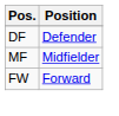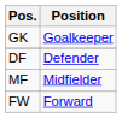+ row: GK | Goalkeeper
